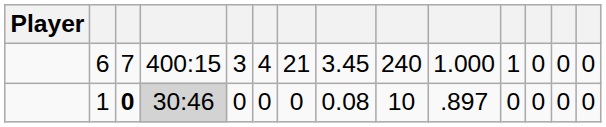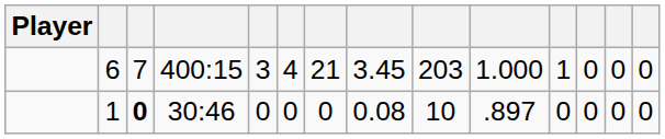row 2 | column 9: 240 -> 203
row 3 | column 4: lightgrey background -> no background
